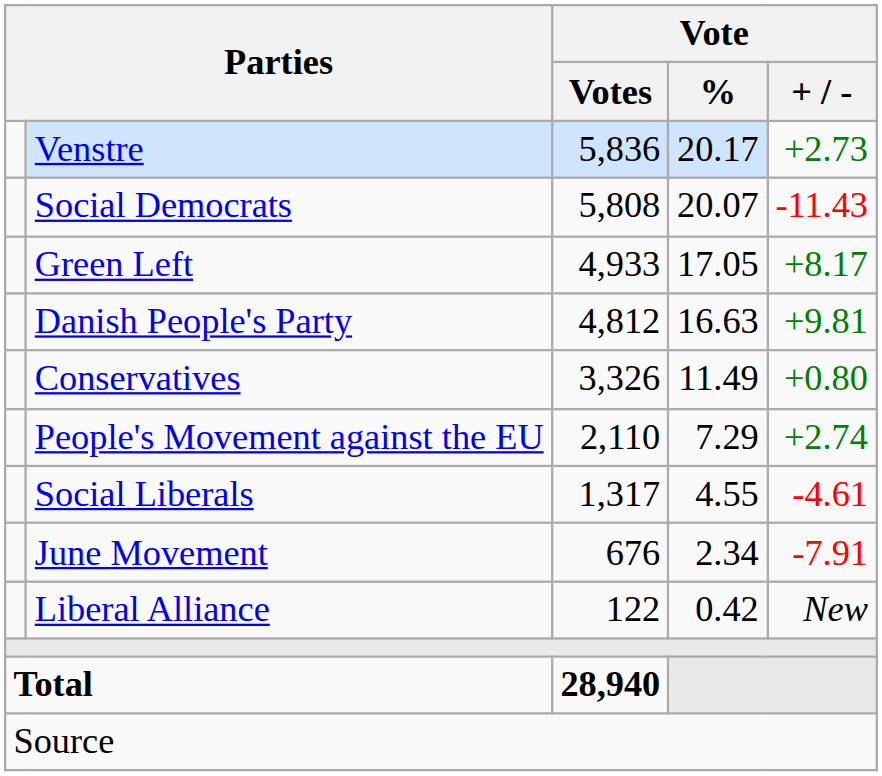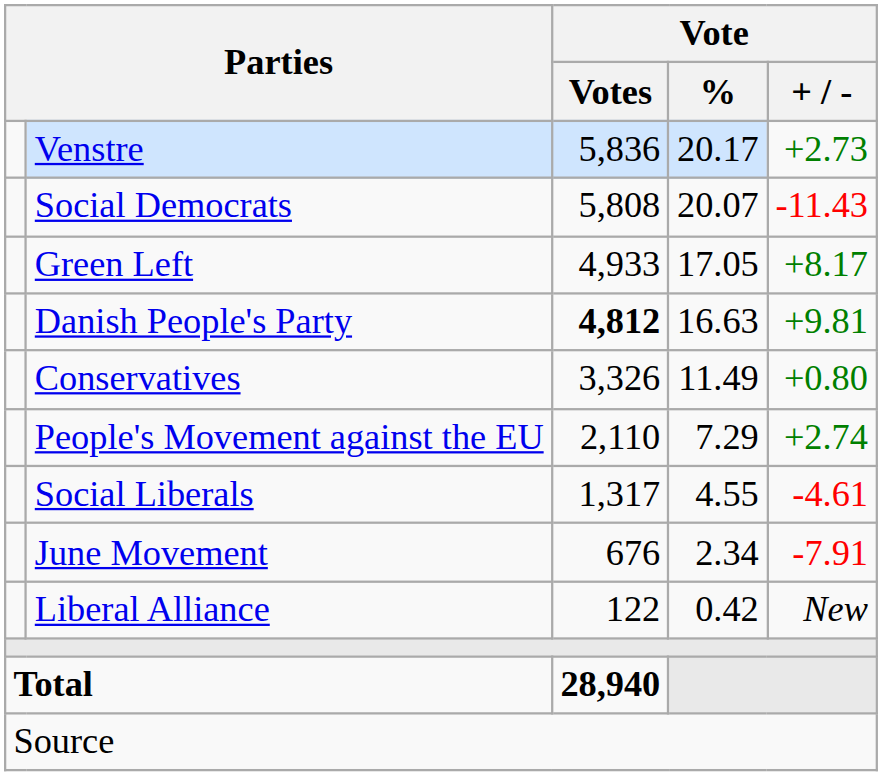Danish People's Party | Vote / Votes: normal -> bold
